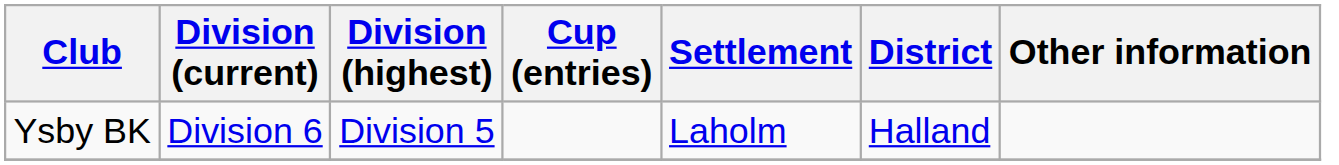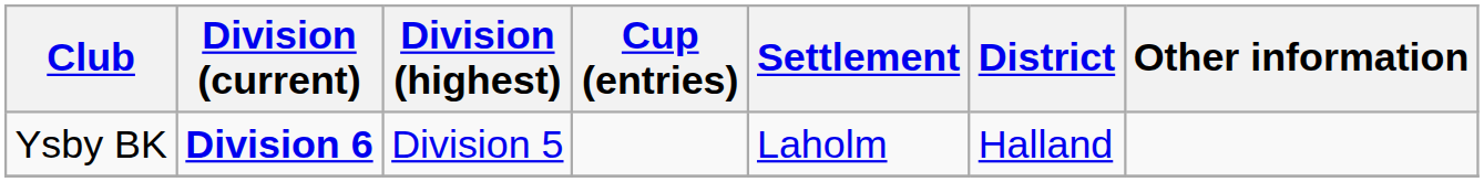Ysby BK | Division (current): normal -> bold
